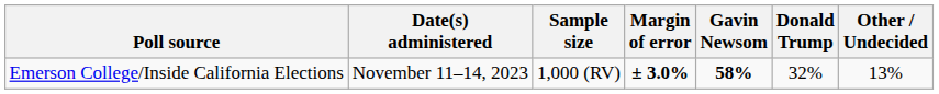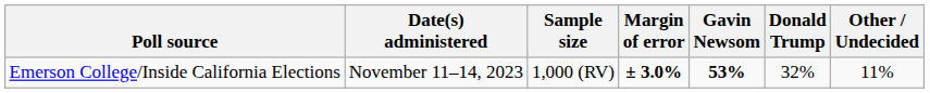Emerson College/Inside California Elections | Gavin Newsom: 58% -> 53%
Emerson College/Inside California Elections | Other / Undecided: 13% -> 11%
